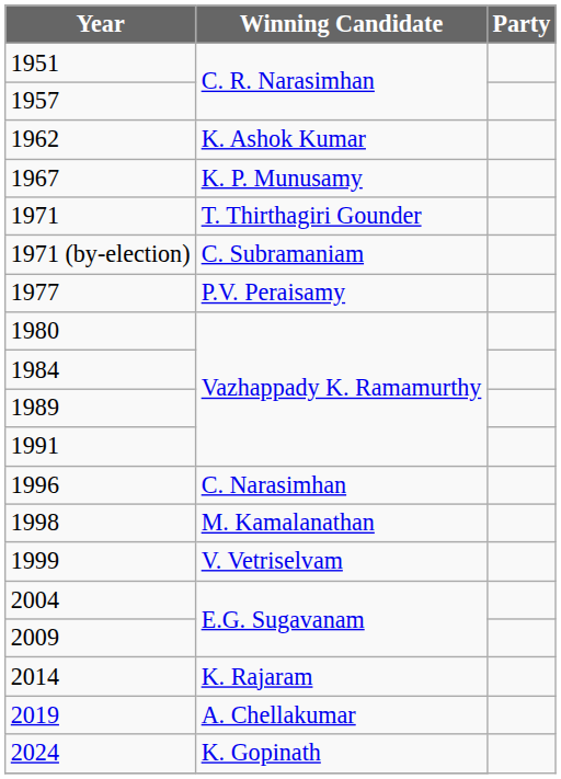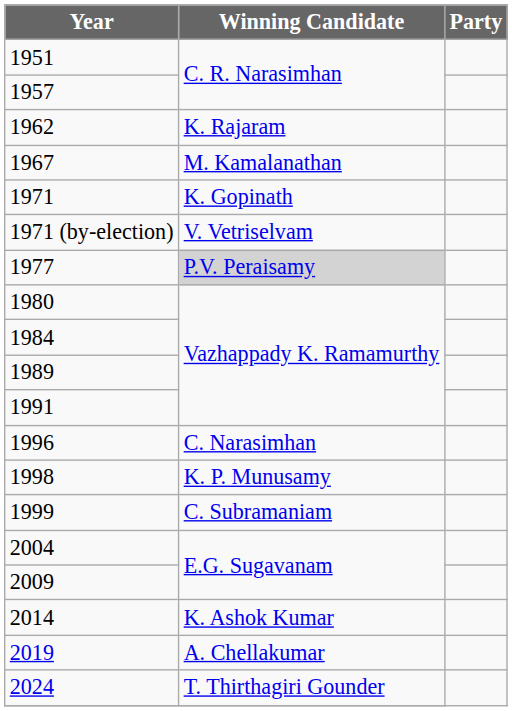1962 | Winning Candidate: K. Ashok Kumar -> K. Rajaram
1967 | Winning Candidate: K. P. Munusamy -> M. Kamalanathan
1971 | Winning Candidate: T. Thirthagiri Gounder -> K. Gopinath
1971 (by-election) | Winning Candidate: C. Subramaniam -> V. Vetriselvam
1977 | Winning Candidate: no background -> lightgrey background
1998 | Winning Candidate: M. Kamalanathan -> K. P. Munusamy
1999 | Winning Candidate: V. Vetriselvam -> C. Subramaniam
2014 | Winning Candidate: K. Rajaram -> K. Ashok Kumar
2024 | Winning Candidate: K. Gopinath -> T. Thirthagiri Gounder
